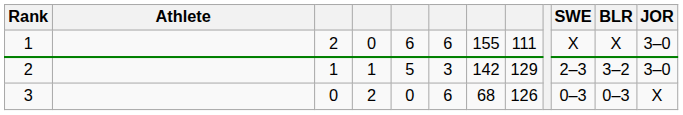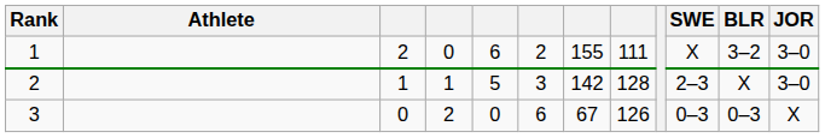row 2 | column 6: 6 -> 2
row 2 | BLR: X -> 3–2
row 3 | column 8: 129 -> 128
row 3 | BLR: 3–2 -> X
row 4 | column 7: 68 -> 67
